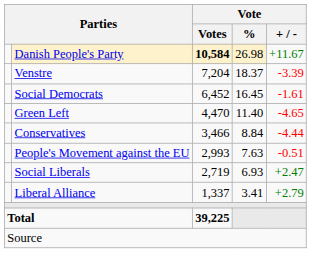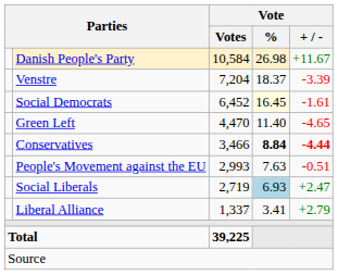Danish People's Party | Vote / Votes: bold -> normal
Social Democrats | Vote / %: no background -> lightyellow background
Conservatives | Vote / %: normal -> bold
Conservatives | Vote / + / -: normal -> bold
Social Liberals | Vote / %: no background -> lightblue background
